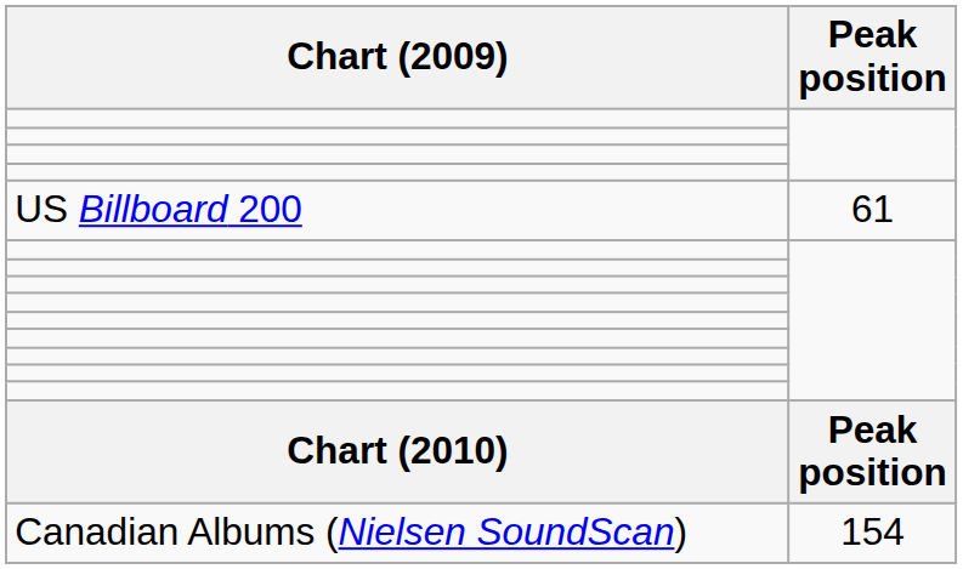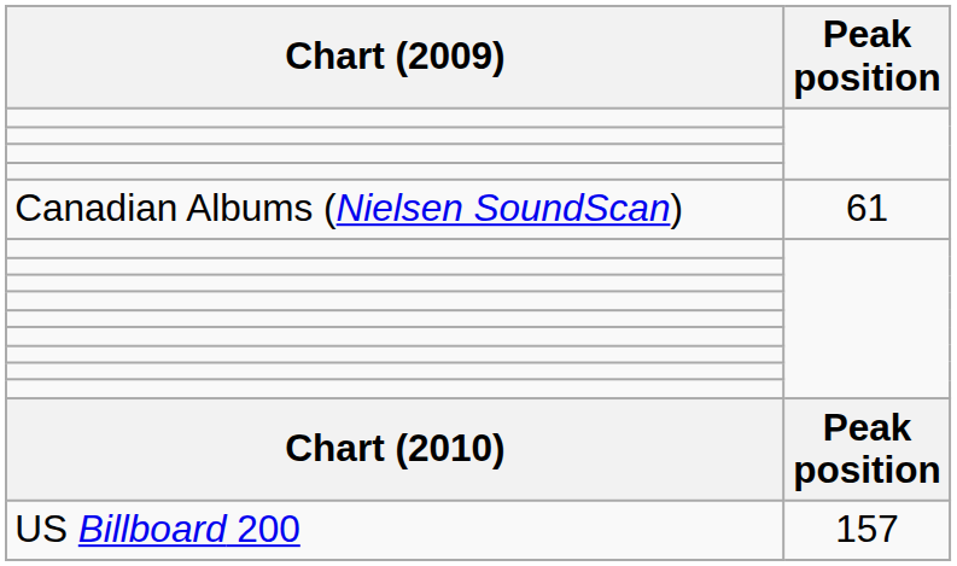row 6 | Chart (2009): US Billboard 200 -> Canadian Albums (Nielsen SoundScan)
row 17 | Chart (2009): Canadian Albums (Nielsen SoundScan) -> US Billboard 200
row 17 | Peak position: 154 -> 157
